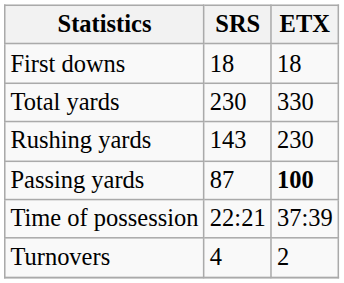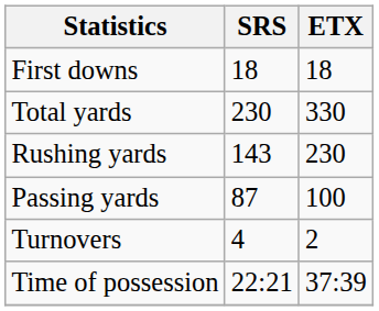Passing yards | ETX: bold -> normal
rows swapped: Turnovers <-> Time of possession
